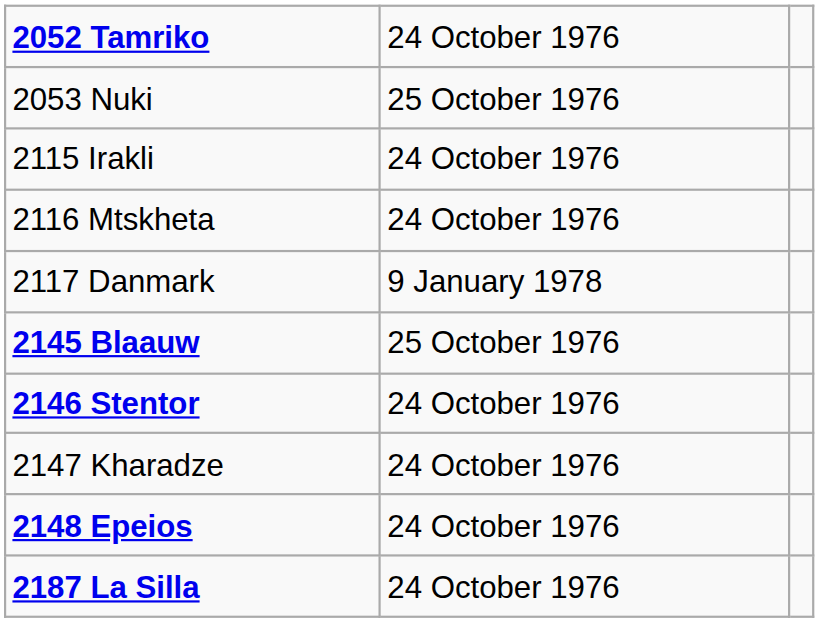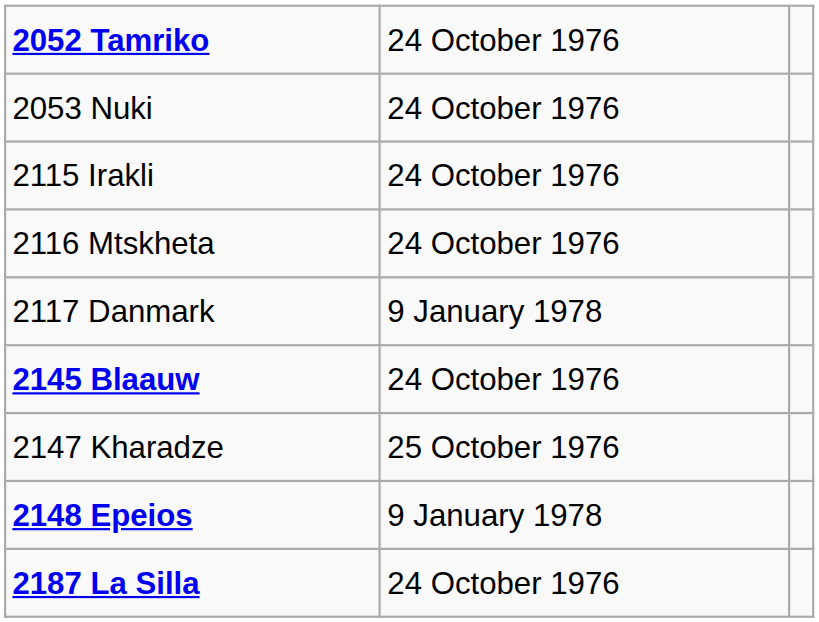2053 Nuki | column 2: 25 October 1976 -> 24 October 1976
2145 Blaauw | column 2: 25 October 1976 -> 24 October 1976
- row: 2146 Stentor | 24 October 1976
2147 Kharadze | column 2: 24 October 1976 -> 25 October 1976
2148 Epeios | column 2: 24 October 1976 -> 9 January 1978
